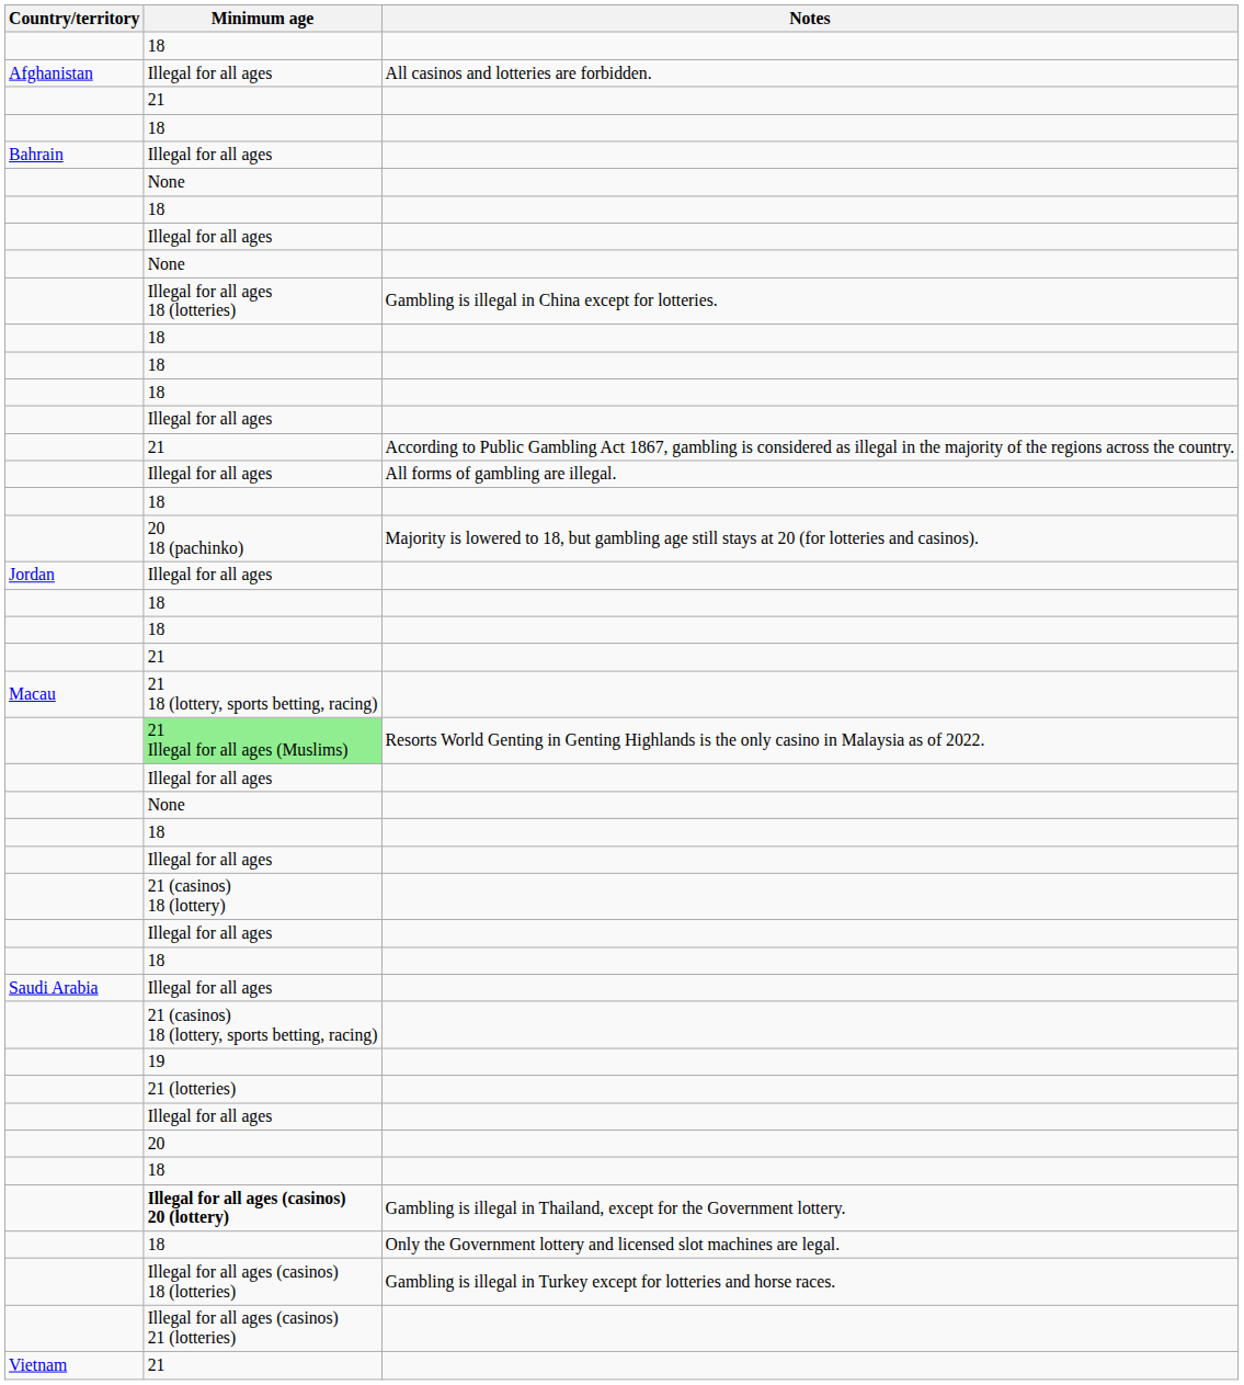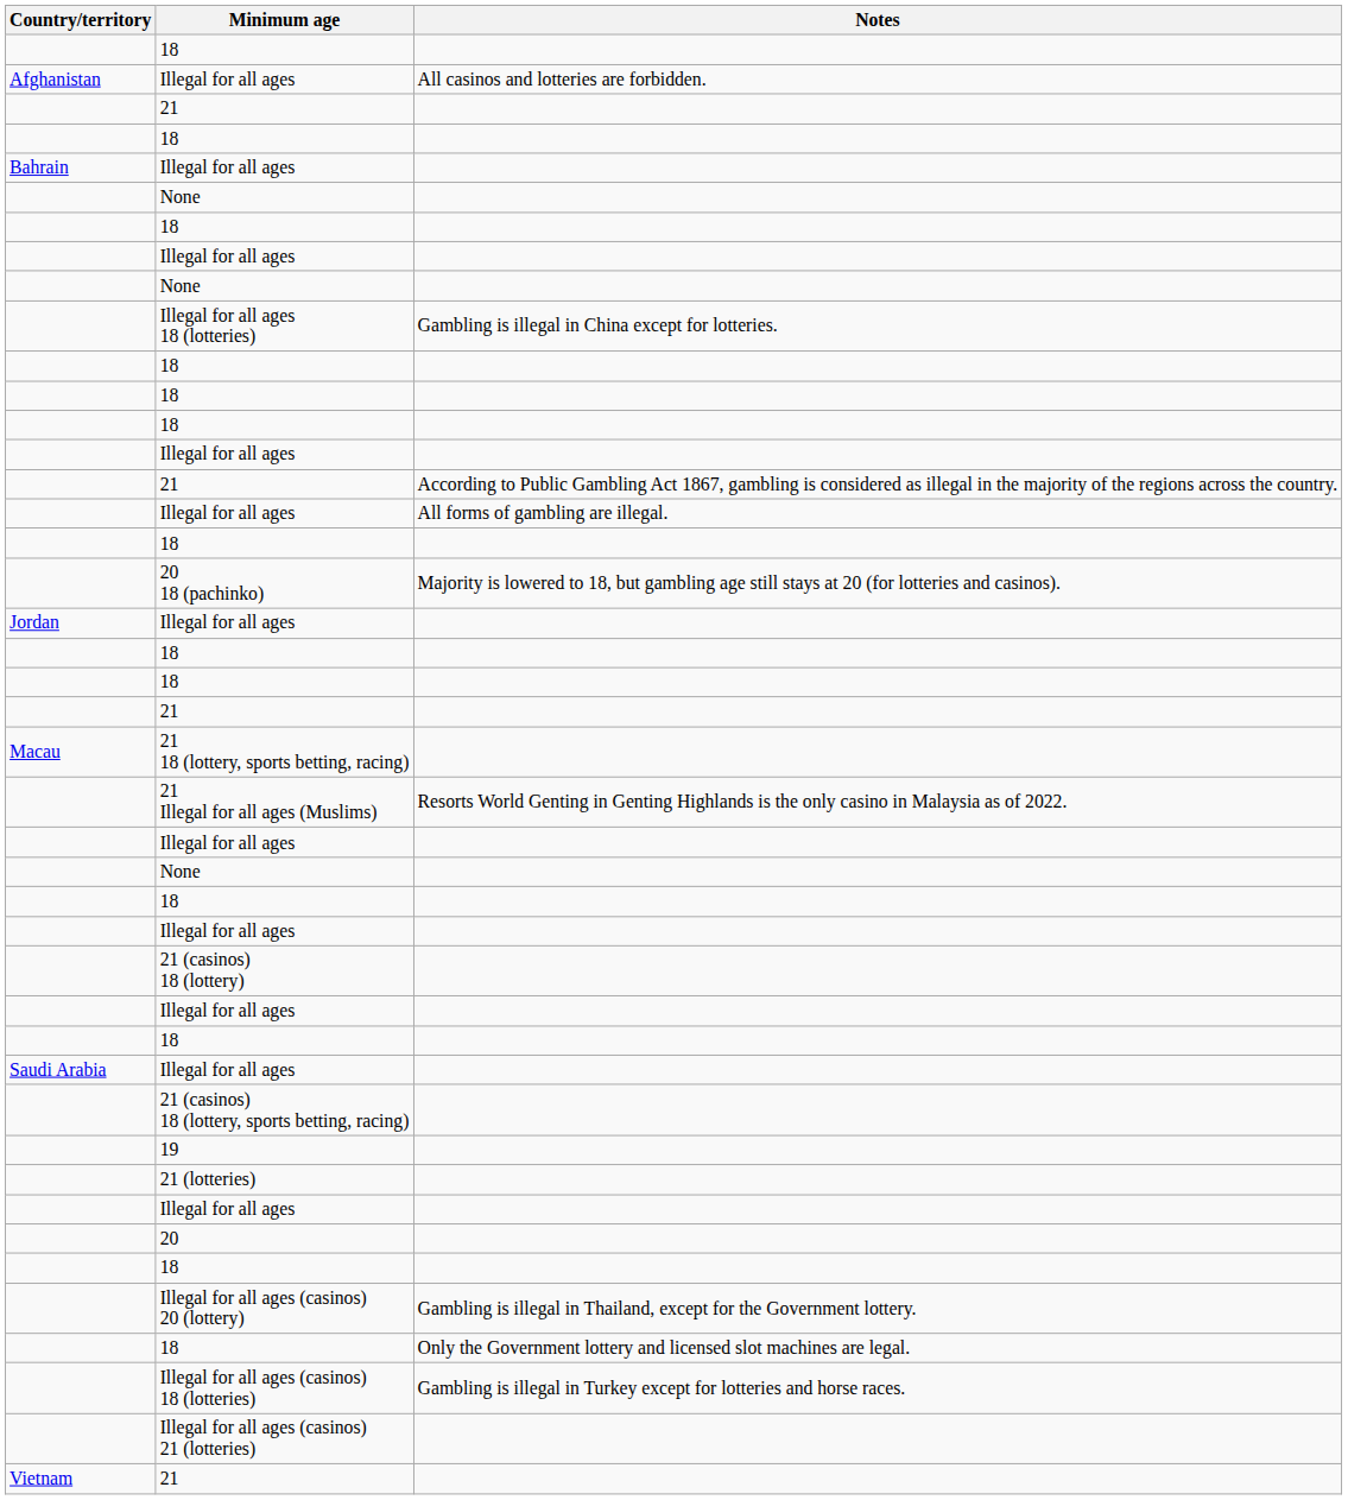21 Illegal for all ages (Muslims) | Minimum age: lightgreen background -> no background
Illegal for all ages (casinos) 20 (lottery) | Minimum age: bold -> normal
